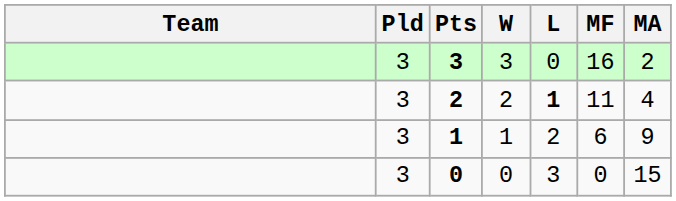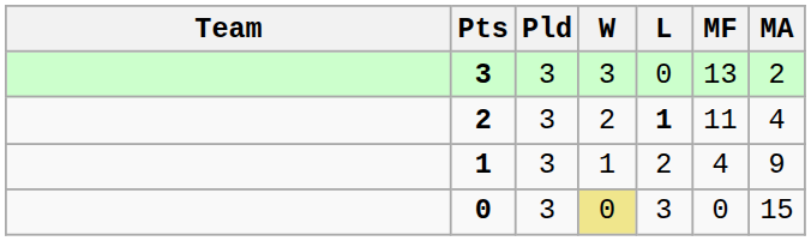columns swapped: Pts <-> Pld
row 2 | MF: 16 -> 13
row 4 | MF: 6 -> 4
row 5 | W: no background -> khaki background
